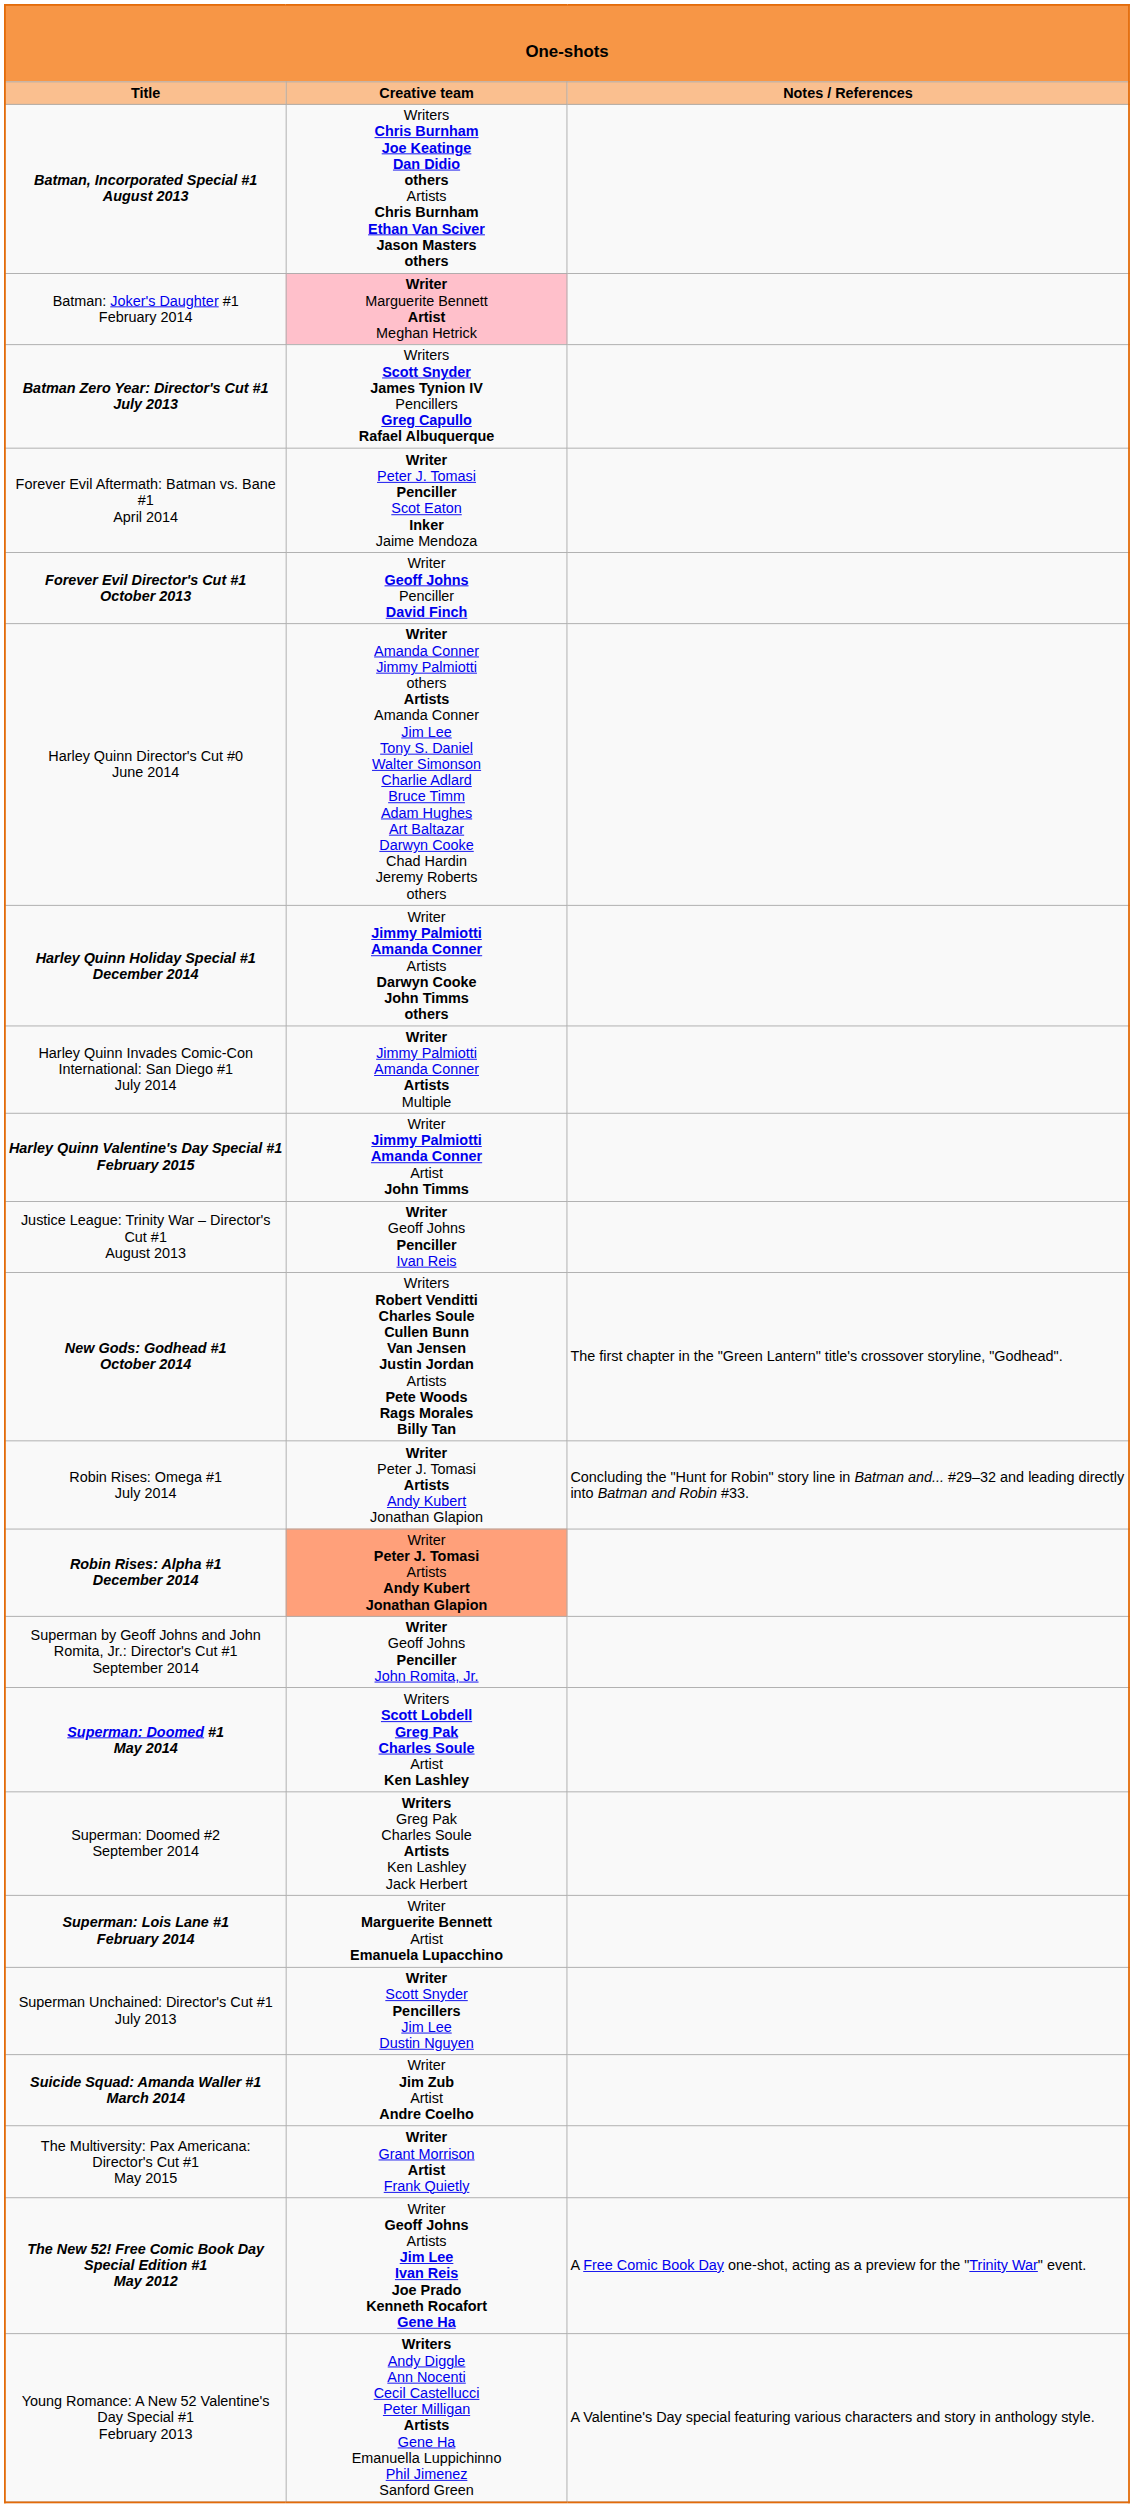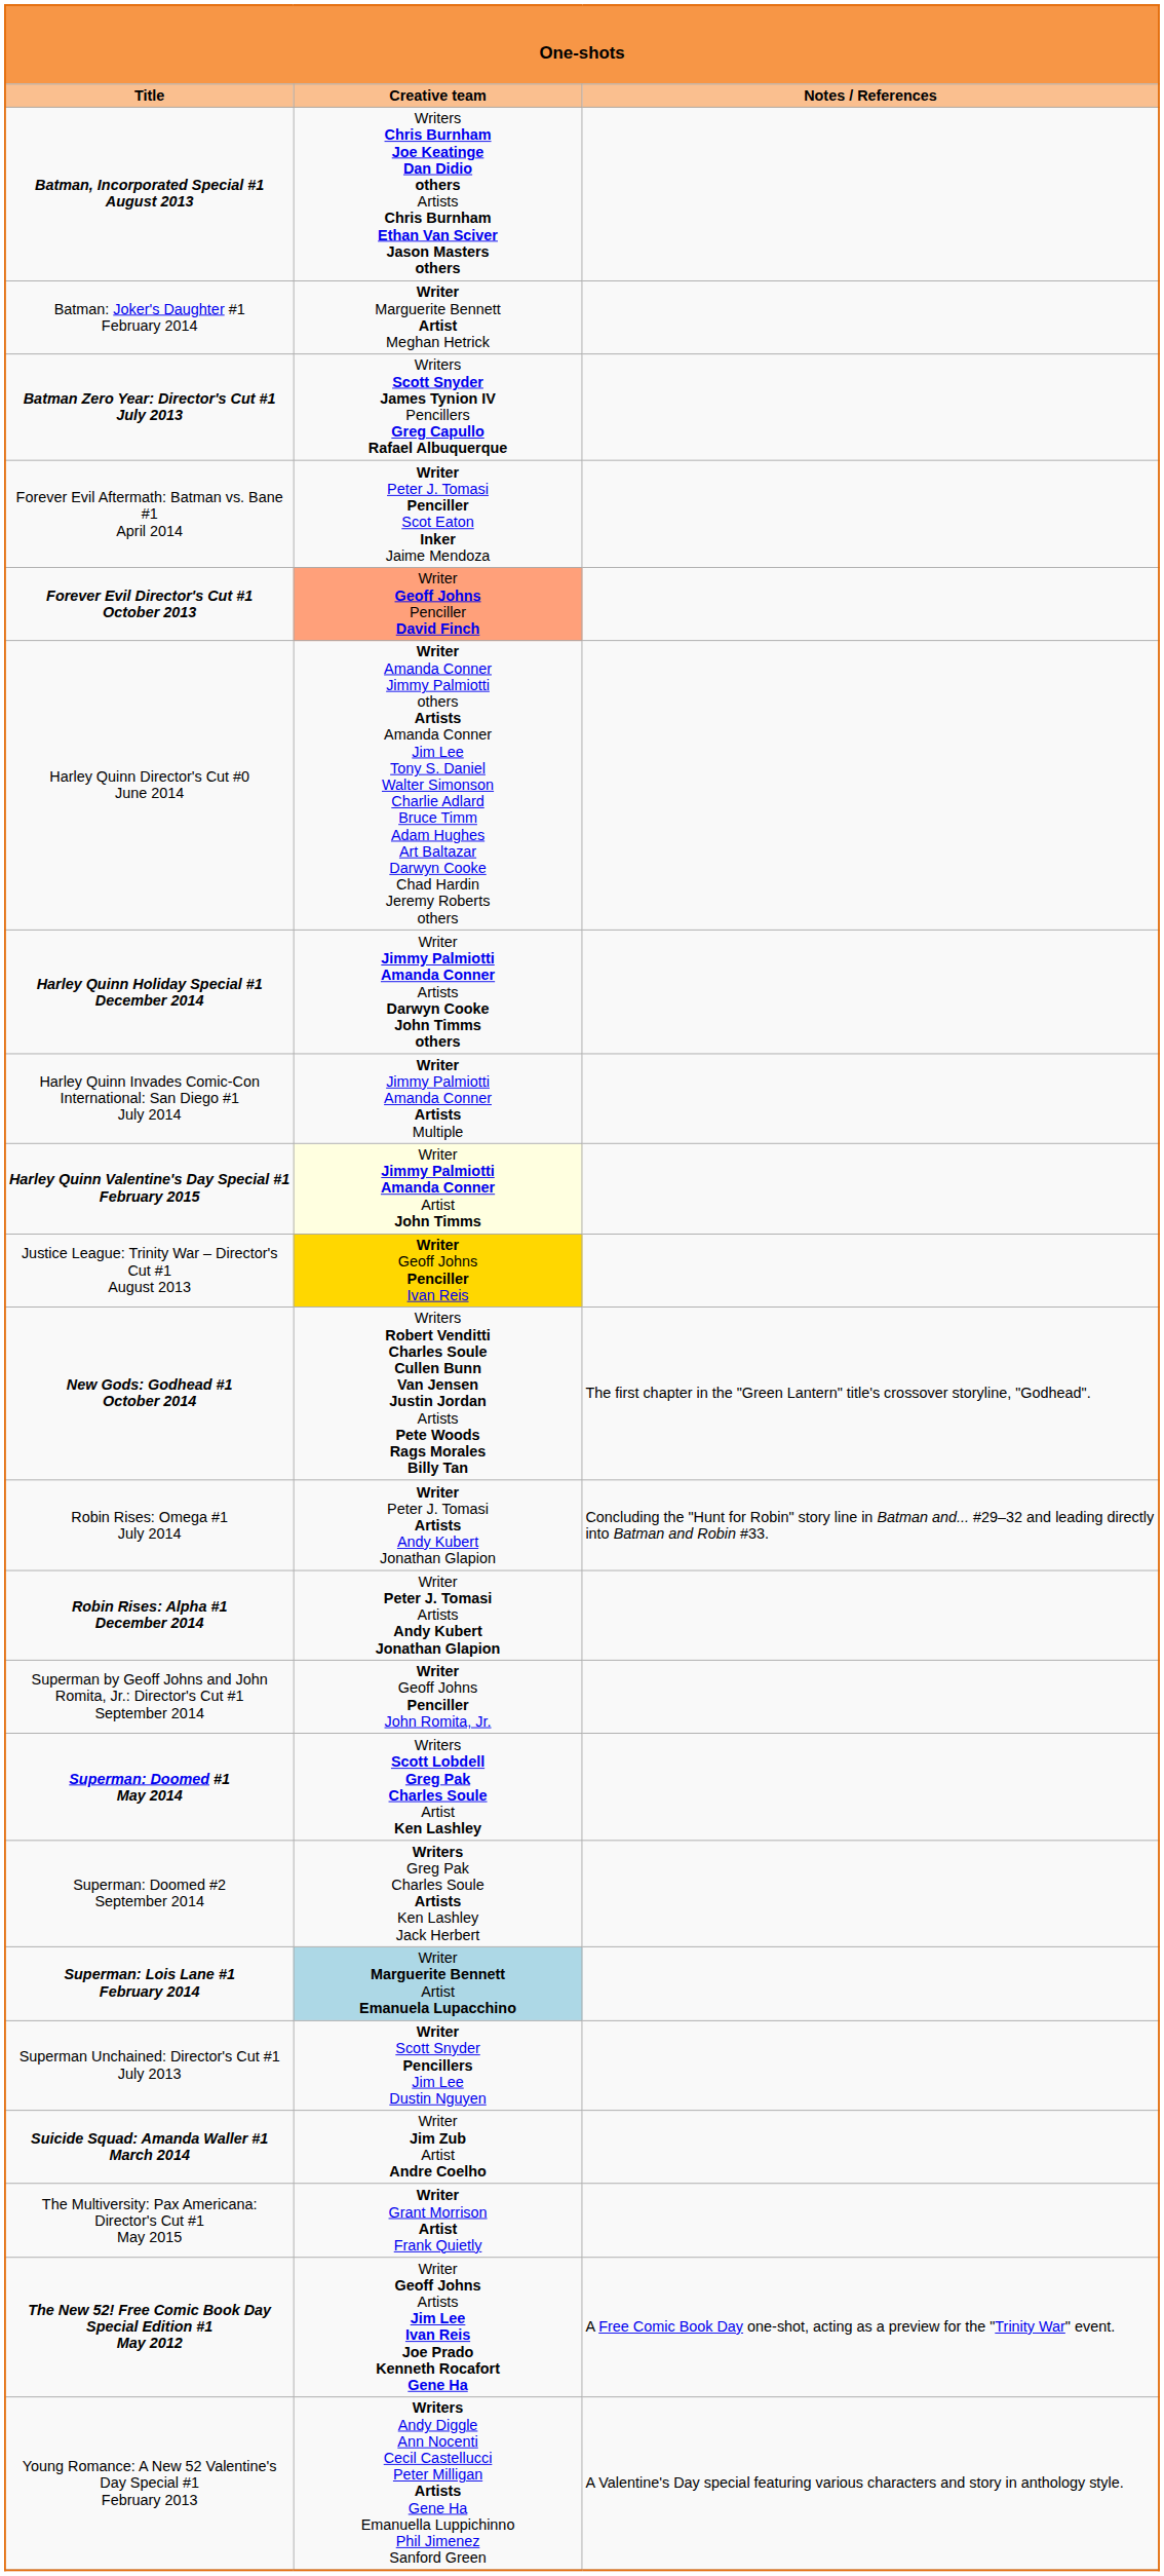Batman: Joker's Daughter #1 February 2014 | Creative team: pink background -> no background
Forever Evil Director's Cut #1 October 2013 | Creative team: no background -> lightsalmon background
Harley Quinn Valentine's Day Special #1 February 2015 | Creative team: no background -> lightyellow background
Justice League: Trinity War – Director's Cut #1 August 2013 | Creative team: no background -> gold background
Robin Rises: Alpha #1 December 2014 | Creative team: lightsalmon background -> no background
Superman: Lois Lane #1 February 2014 | Creative team: no background -> lightblue background
